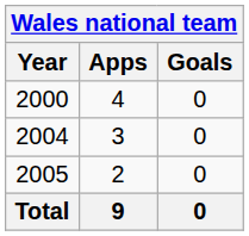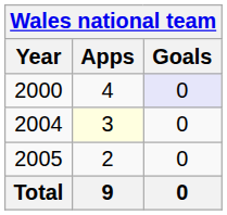2000 | Goals: no background -> lavender background
2004 | Apps: no background -> lightyellow background
